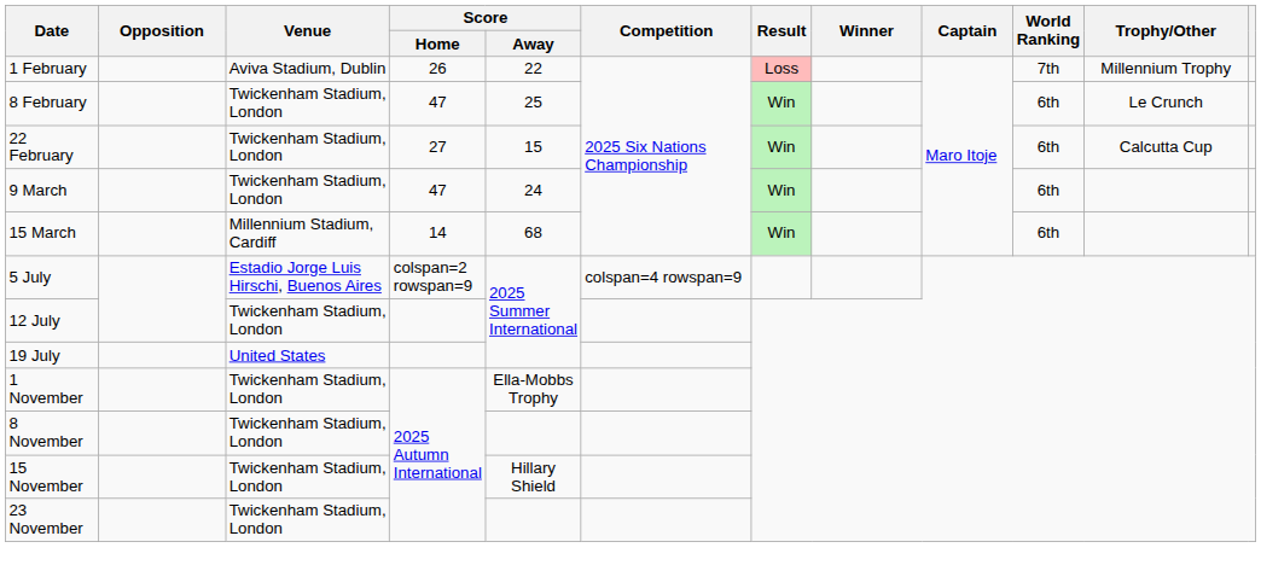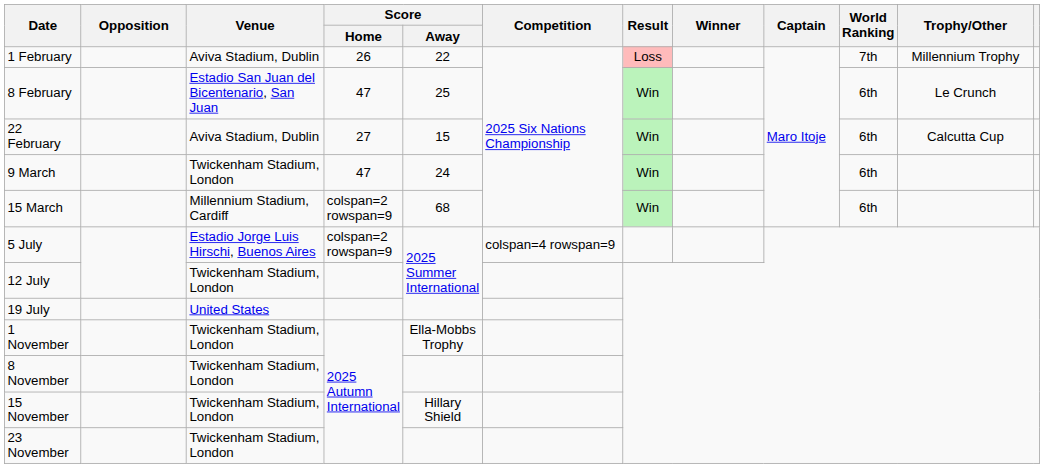8 February | Venue: Twickenham Stadium, London -> Estadio San Juan del Bicentenario, San Juan
22 February | Venue: Twickenham Stadium, London -> Aviva Stadium, Dublin
15 March | Score / Home: 14 -> colspan=2 rowspan=9
